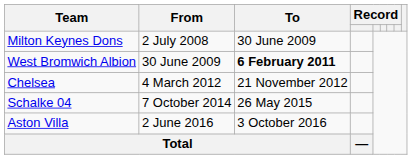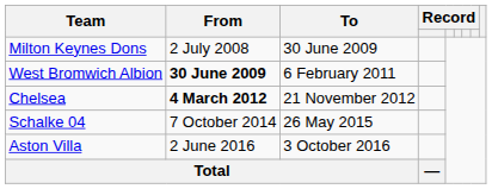West Bromwich Albion | From: normal -> bold
West Bromwich Albion | To: bold -> normal
Chelsea | From: normal -> bold
